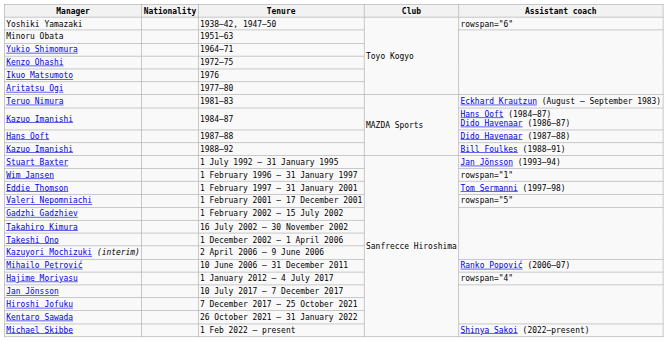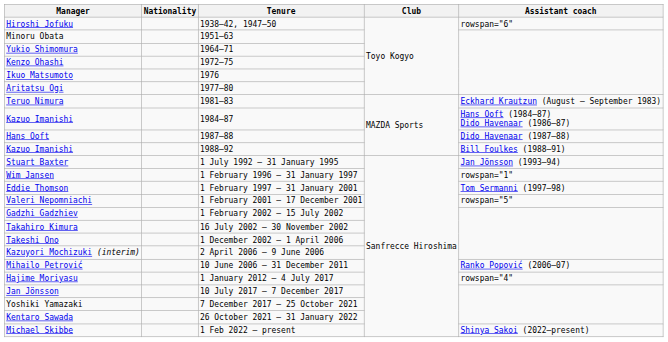1938–42, 1947–50 | Manager: Yoshiki Yamazaki -> Hiroshi Jofuku
7 December 2017 – 25 October 2021 | Manager: Hiroshi Jofuku -> Yoshiki Yamazaki
